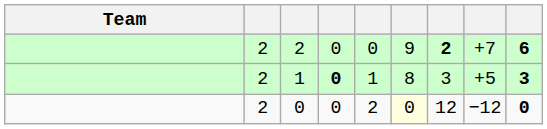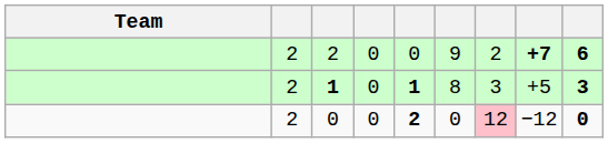row 2 | column 7: bold -> normal
row 2 | column 8: normal -> bold
row 3 | column 3: normal -> bold
row 3 | column 4: bold -> normal
row 3 | column 5: normal -> bold
row 4 | column 5: normal -> bold
row 4 | column 6: lightyellow background -> no background
row 4 | column 7: no background -> pink background
